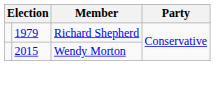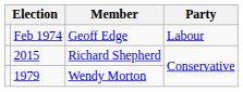+ row: Feb 1974 | Geoff Edge | Labour
Richard Shepherd | column 2: 1979 -> 2015
Wendy Morton | column 2: 2015 -> 1979
